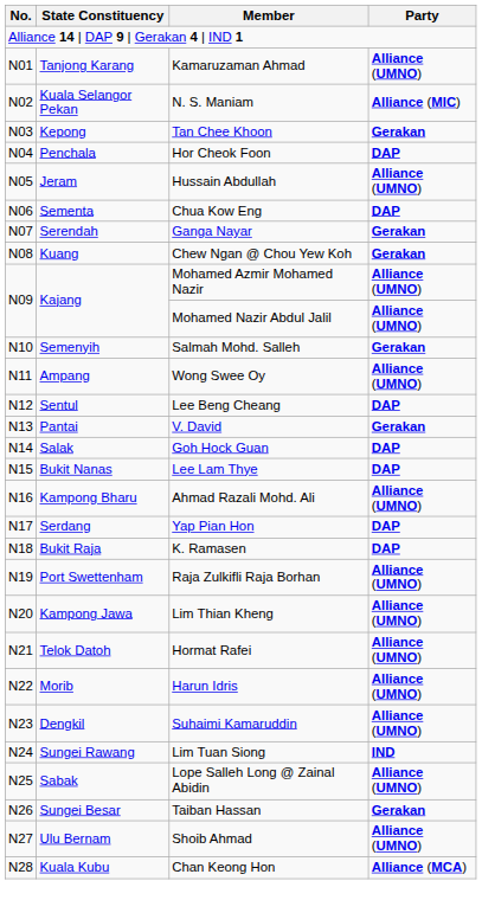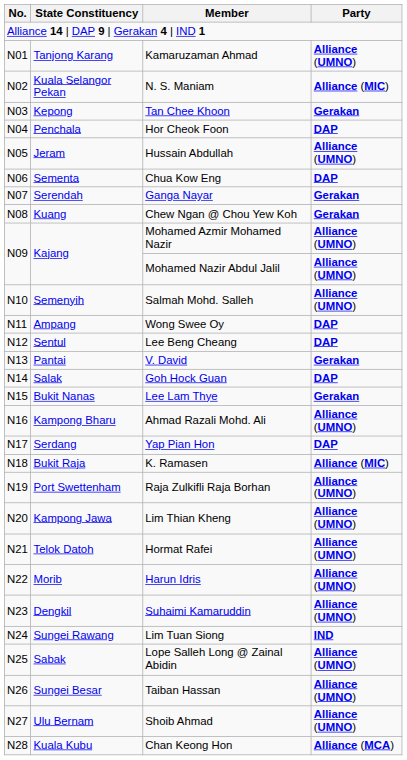Salmah Mohd. Salleh | Party: Gerakan -> Alliance (UMNO)
Wong Swee Oy | Party: Alliance (UMNO) -> DAP
Lee Lam Thye | Party: DAP -> Gerakan
K. Ramasen | Party: DAP -> Alliance (MIC)
Taiban Hassan | Party: Gerakan -> Alliance (UMNO)
